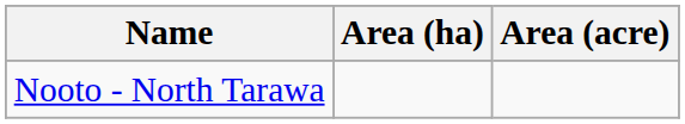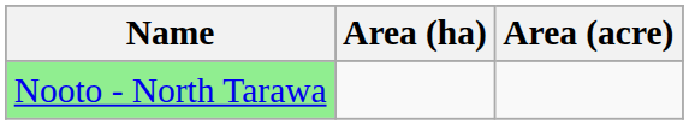Nooto - North Tarawa | Name: no background -> lightgreen background
